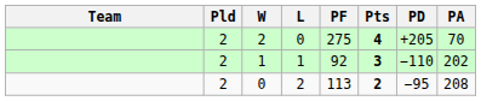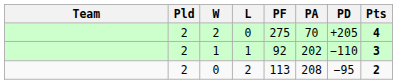columns swapped: PA <-> Pts
